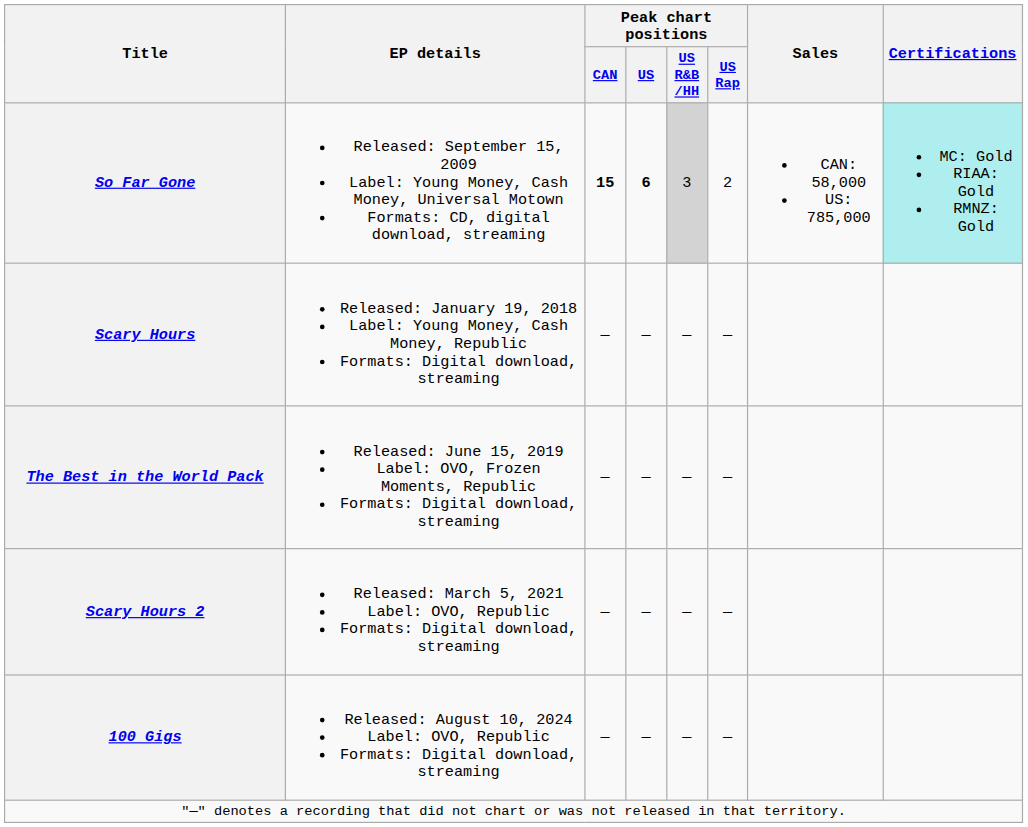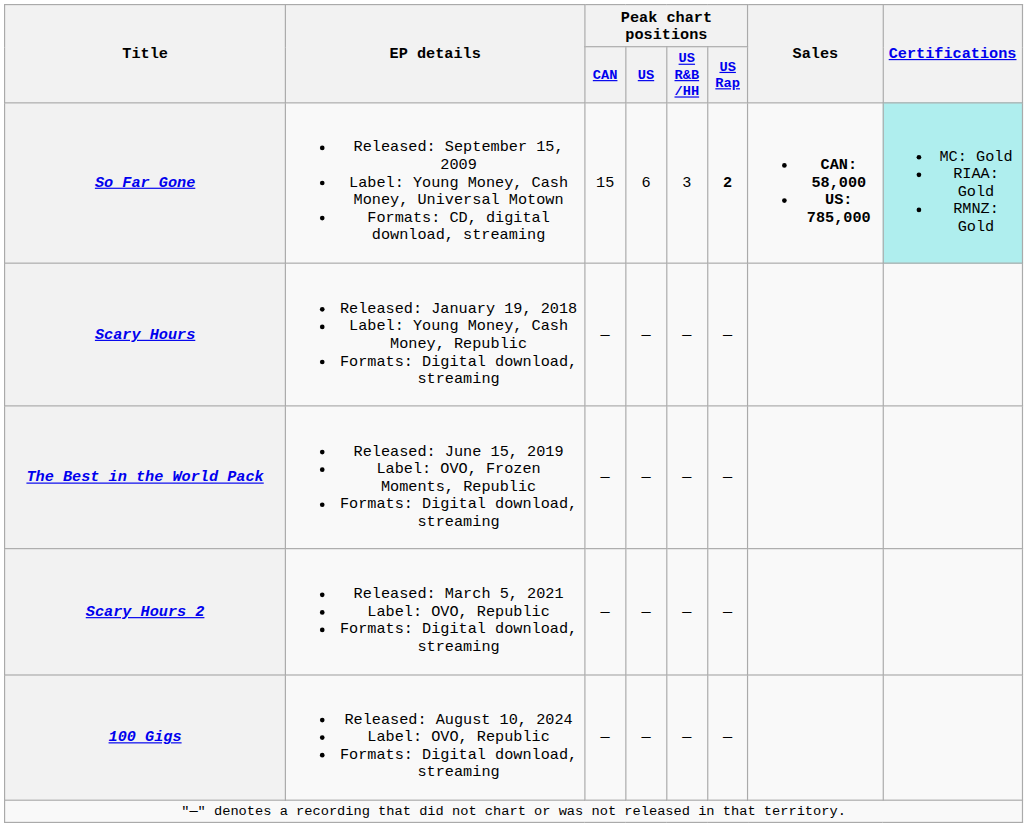So Far Gone | Peak chart positions / CAN: bold -> normal
So Far Gone | Peak chart positions / US: bold -> normal
So Far Gone | Peak chart positions / US R&B /HH: lightgrey background -> no background
So Far Gone | Peak chart positions / US Rap: normal -> bold
So Far Gone | Sales: normal -> bold
